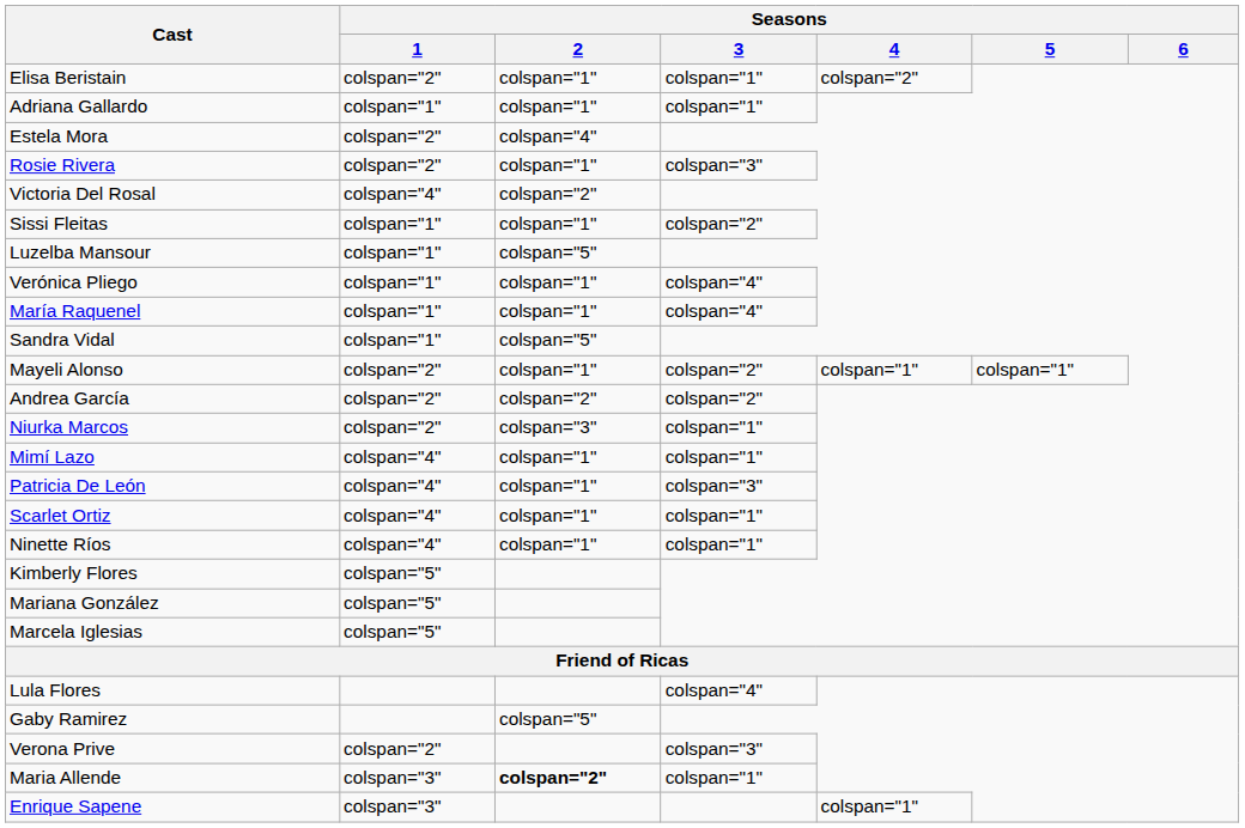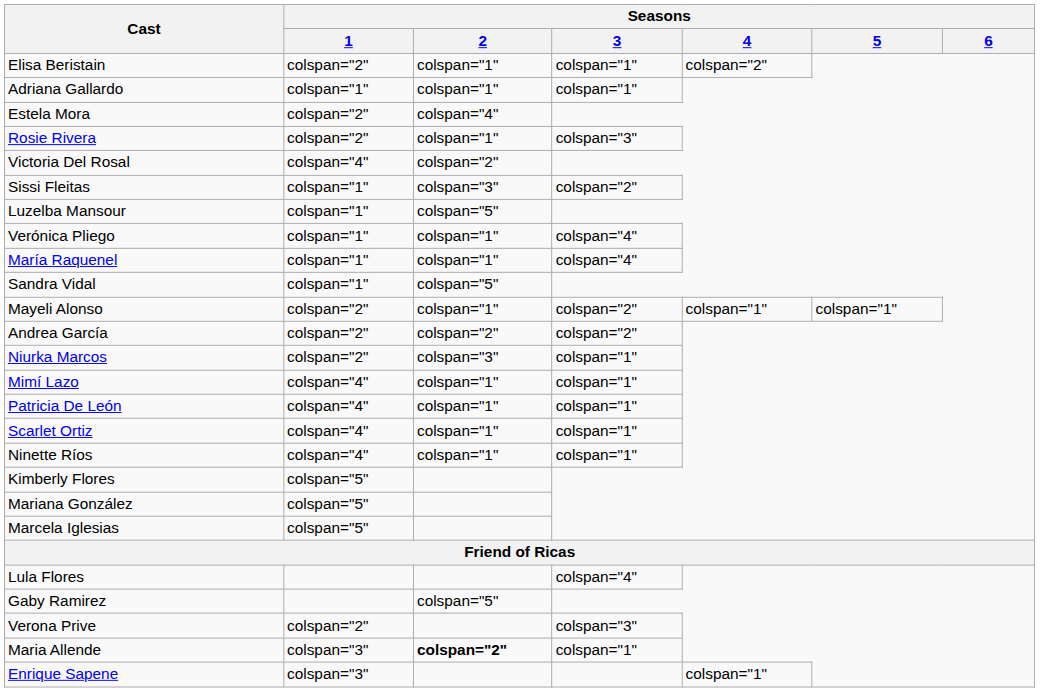Sissi Fleitas | Seasons / 2: colspan="1" -> colspan="3"
Patricia De León | Seasons / 3: colspan="3" -> colspan="1"
